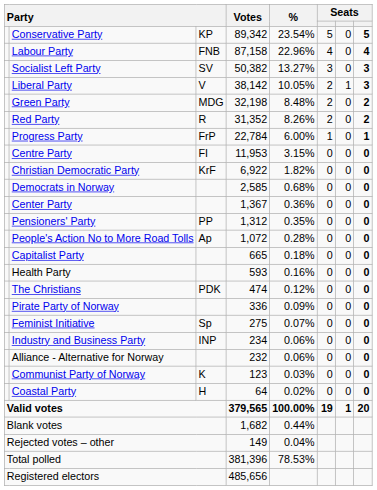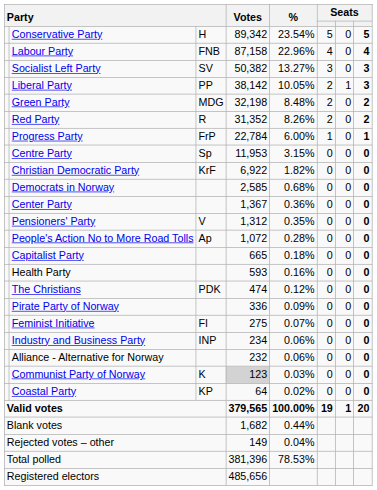Conservative Party | column 3: KP -> H
Liberal Party | column 3: V -> PP
Centre Party | column 3: FI -> Sp
Pensioners' Party | column 3: PP -> V
Feminist Initiative | column 3: Sp -> FI
Communist Party of Norway | Votes: no background -> lightgrey background
Coastal Party | column 3: H -> KP
